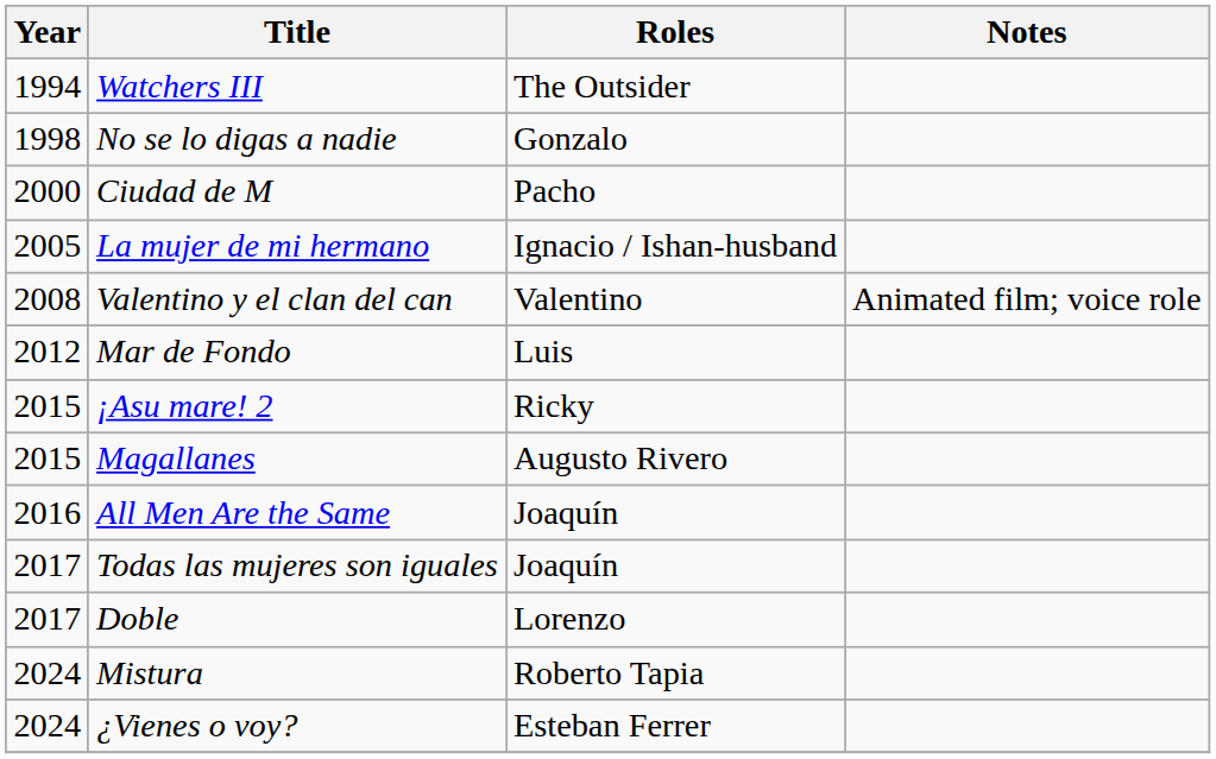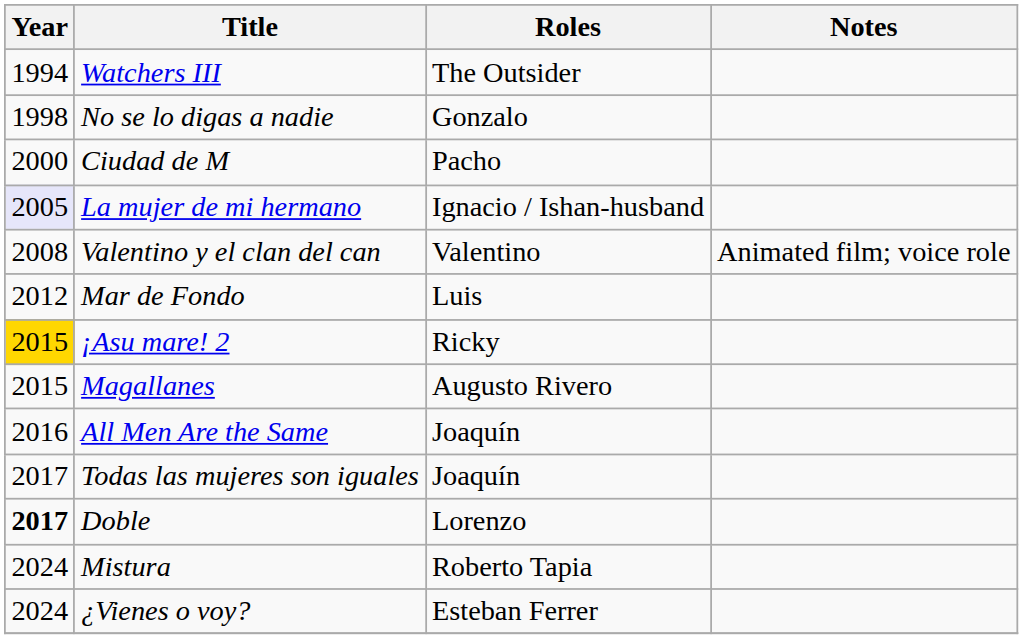La mujer de mi hermano | Year: no background -> lavender background
¡Asu mare! 2 | Year: no background -> gold background
Doble | Year: normal -> bold
